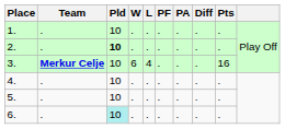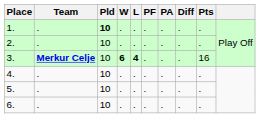1. | Pld: normal -> bold
2. | Pld: bold -> normal
3. | W: normal -> bold
3. | L: normal -> bold
6. | Pld: paleturquoise background -> no background
